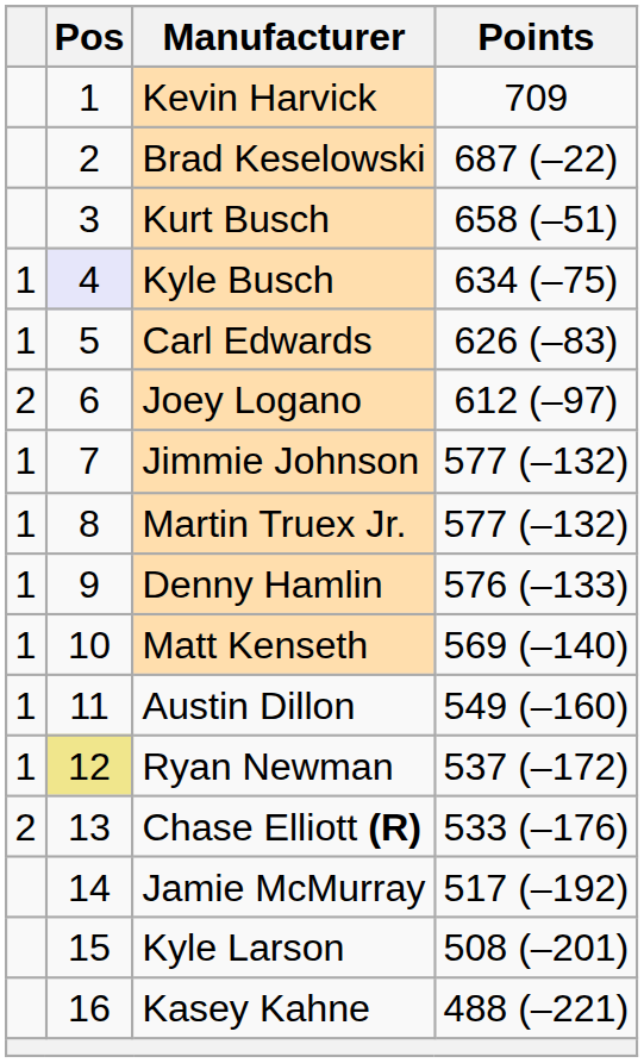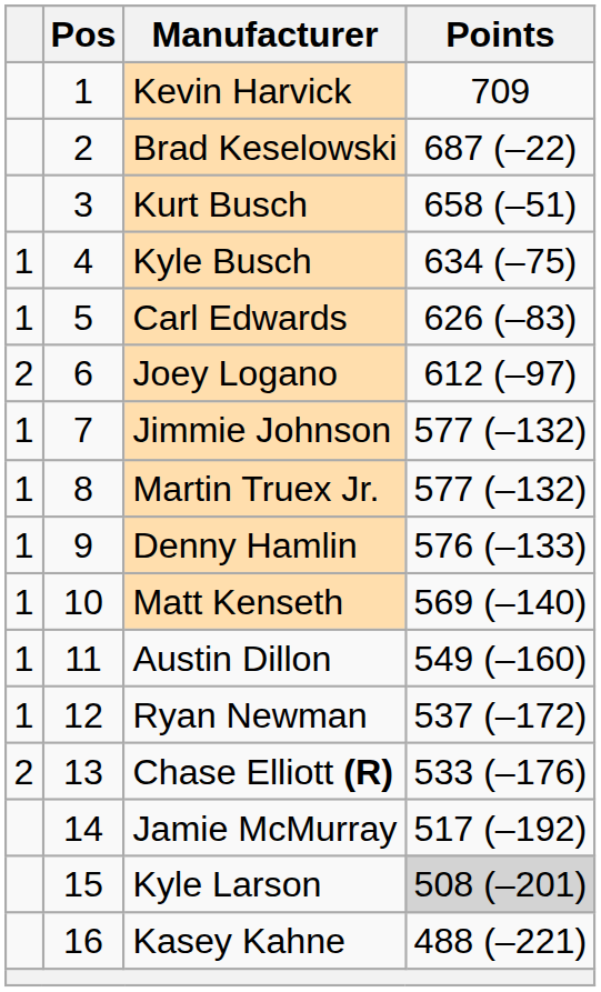Kyle Busch | Pos: lavender background -> no background
Ryan Newman | Pos: khaki background -> no background
Kyle Larson | Points: no background -> lightgrey background
